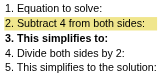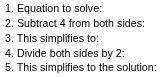2. Subtract 4 from both sides: | column 1: khaki background -> no background
3. This simplifies to: | column 1: bold -> normal
